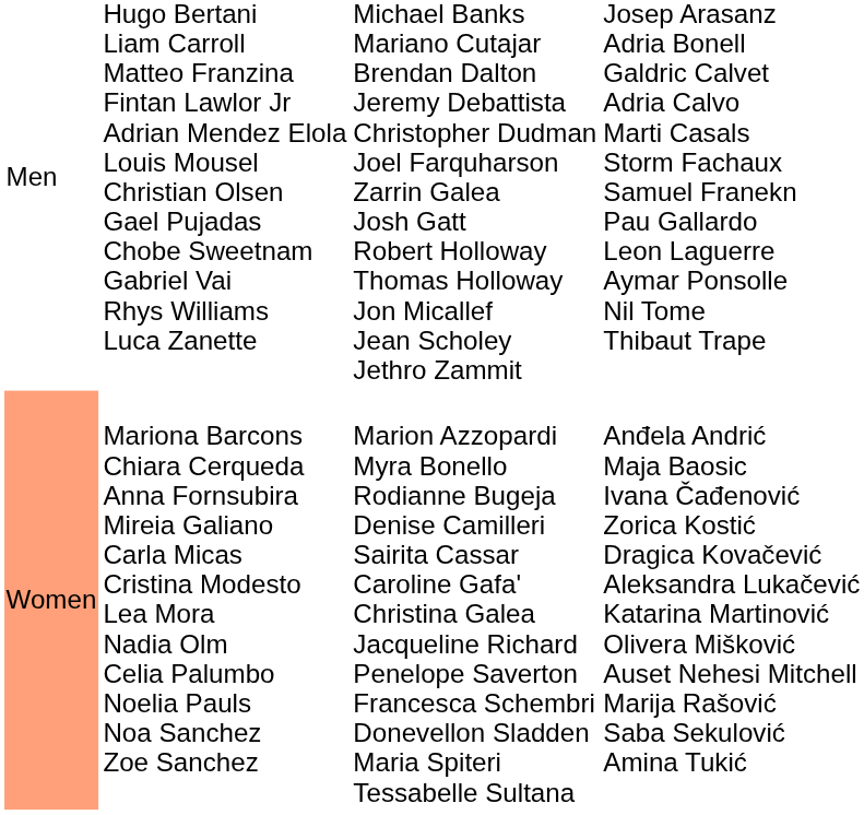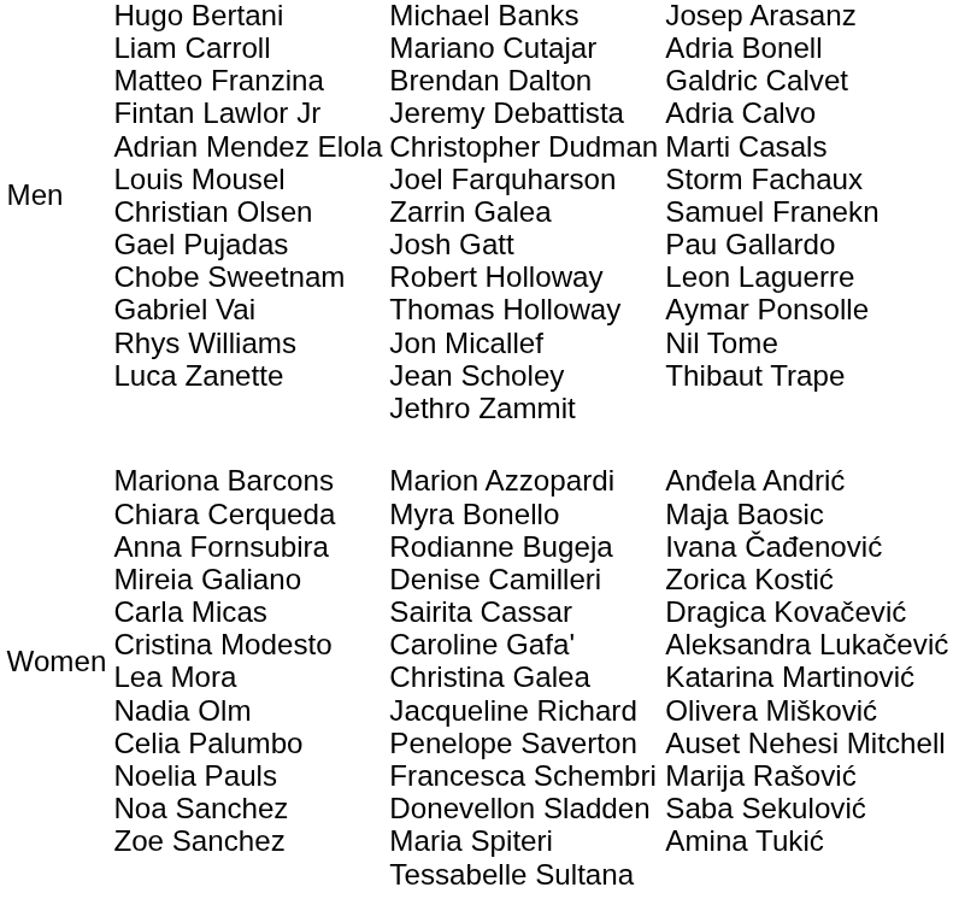Women | column 1: lightsalmon background -> no background
